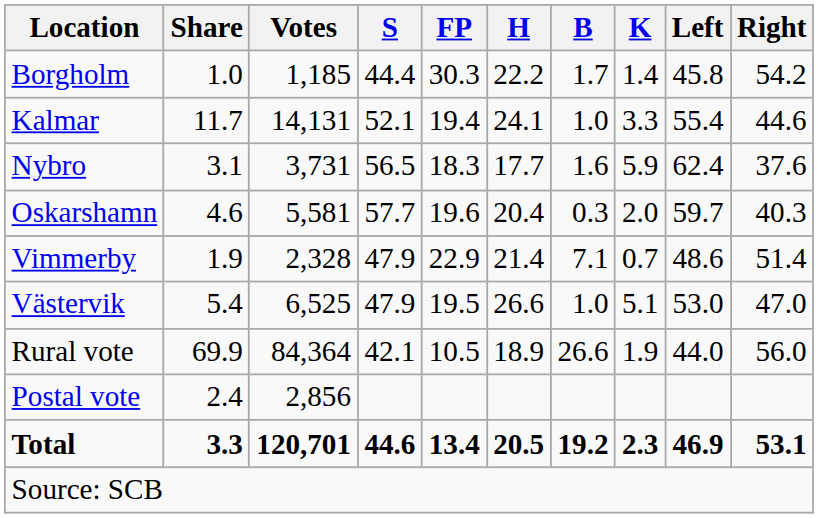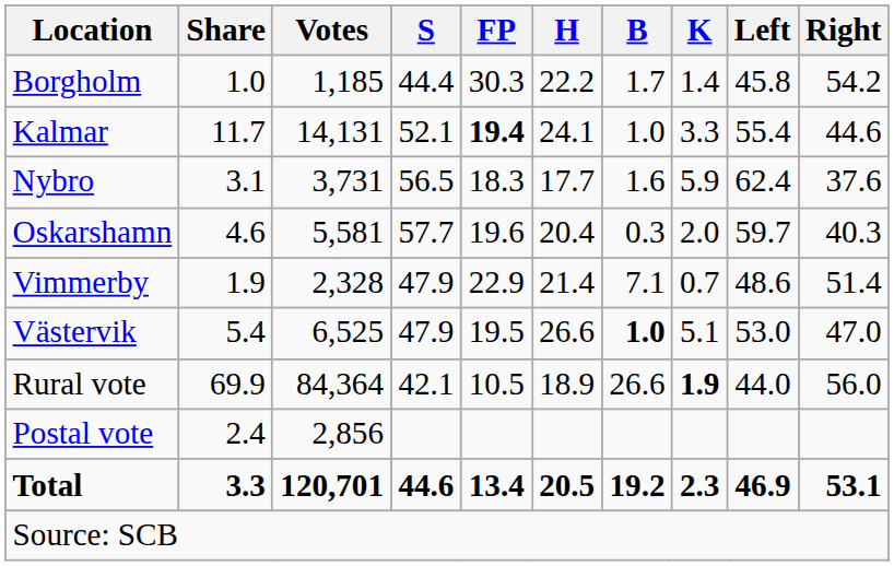Kalmar | FP: normal -> bold
Västervik | B: normal -> bold
Rural vote | K: normal -> bold
